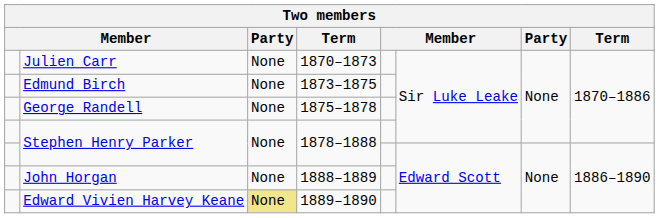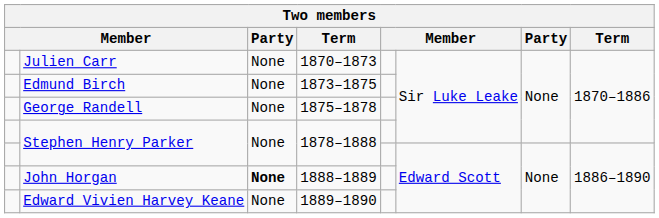John Horgan | column 3: normal -> bold
Edward Vivien Harvey Keane | column 3: khaki background -> no background
